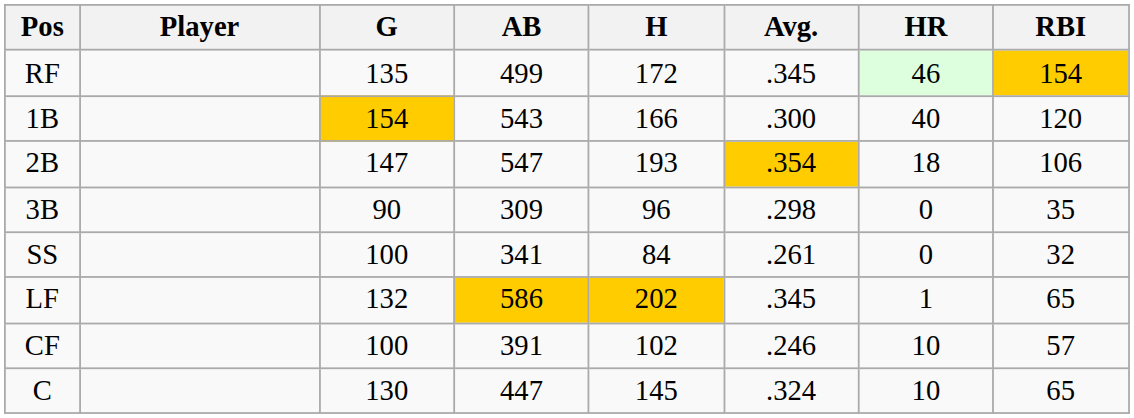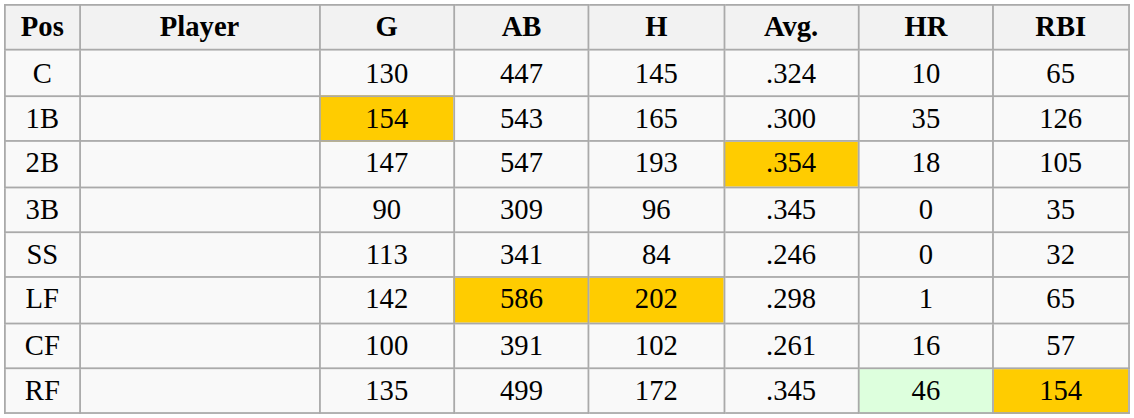rows swapped: C <-> RF
1B | H: 166 -> 165
1B | HR: 40 -> 35
1B | RBI: 120 -> 126
2B | RBI: 106 -> 105
3B | Avg.: .298 -> .345
SS | G: 100 -> 113
SS | Avg.: .261 -> .246
LF | G: 132 -> 142
LF | Avg.: .345 -> .298
CF | Avg.: .246 -> .261
CF | HR: 10 -> 16
